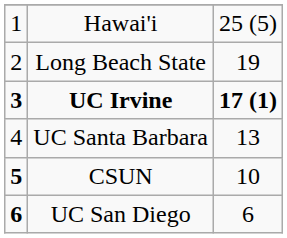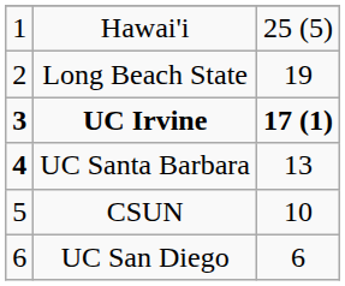UC Santa Barbara | column 1: normal -> bold
CSUN | column 1: bold -> normal
UC San Diego | column 1: bold -> normal
